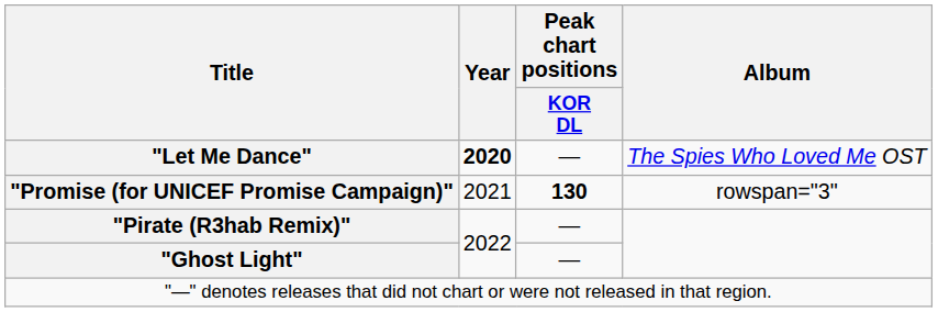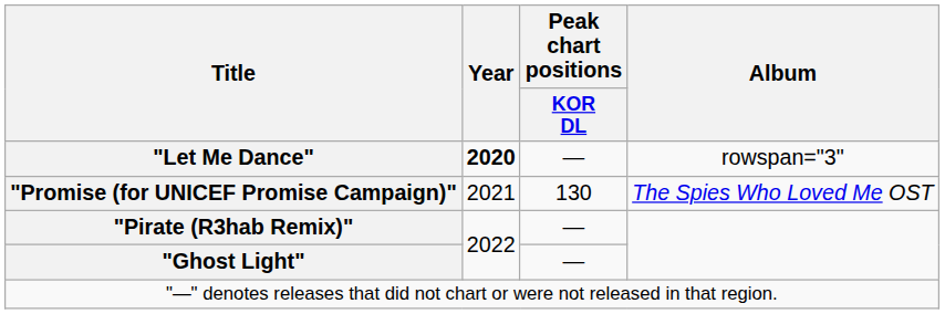"Let Me Dance" | Album: The Spies Who Loved Me OST -> rowspan="3"
"Promise (for UNICEF Promise Campaign)" | Peak chart positions / KOR DL: bold -> normal
"Promise (for UNICEF Promise Campaign)" | Album: rowspan="3" -> The Spies Who Loved Me OST
